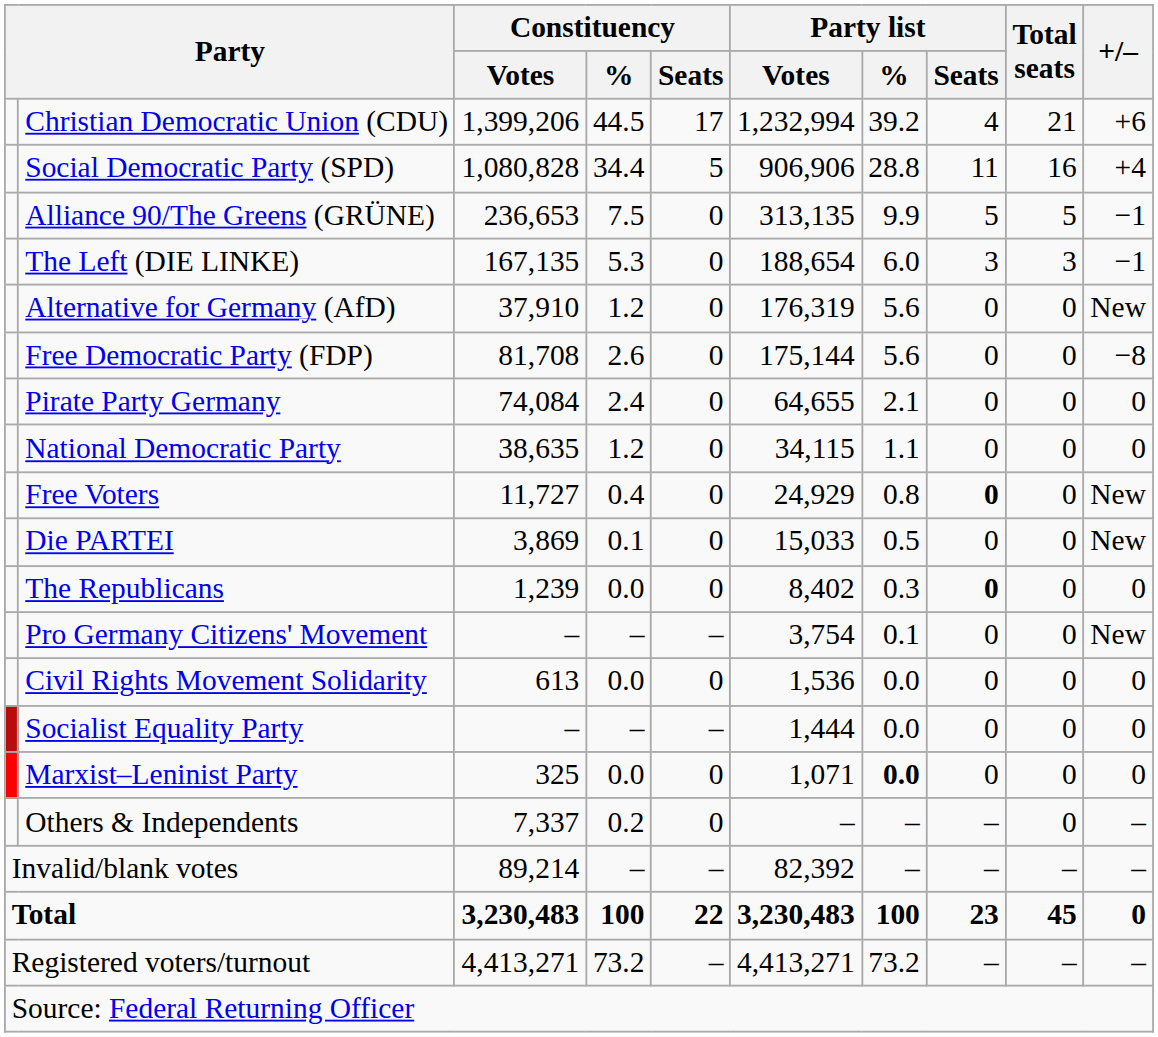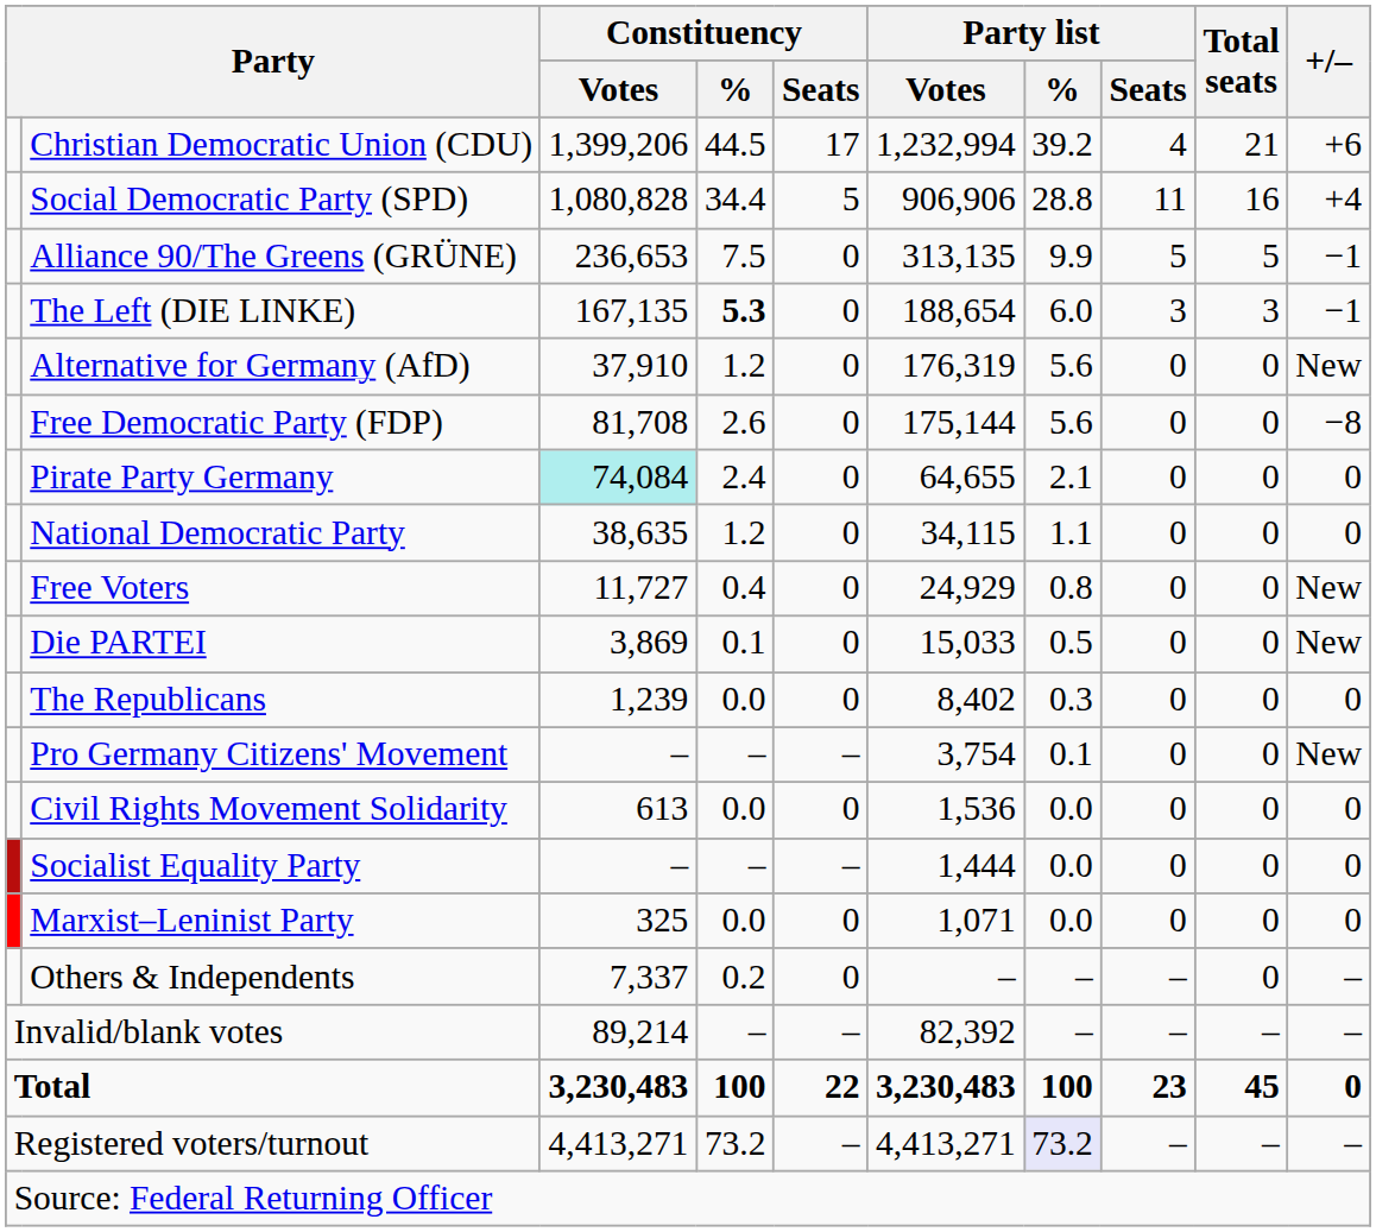The Left (DIE LINKE) | Constituency / %: normal -> bold
Pirate Party Germany | Constituency / Votes: no background -> paleturquoise background
Free Voters | Party list / Seats: bold -> normal
The Republicans | Party list / Seats: bold -> normal
Marxist–Leninist Party | Party list / %: bold -> normal
Registered voters/turnout | Party list / %: no background -> lavender background
